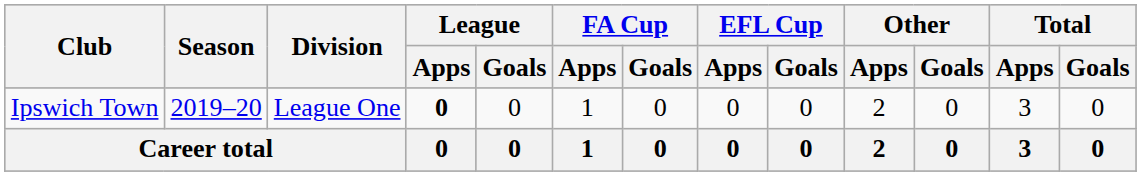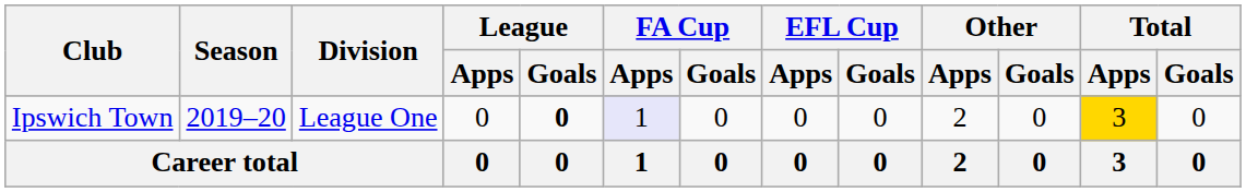Ipswich Town | League / Apps: bold -> normal
Ipswich Town | League / Goals: normal -> bold
Ipswich Town | FA Cup / Apps: no background -> lavender background
Ipswich Town | Total / Apps: no background -> gold background
